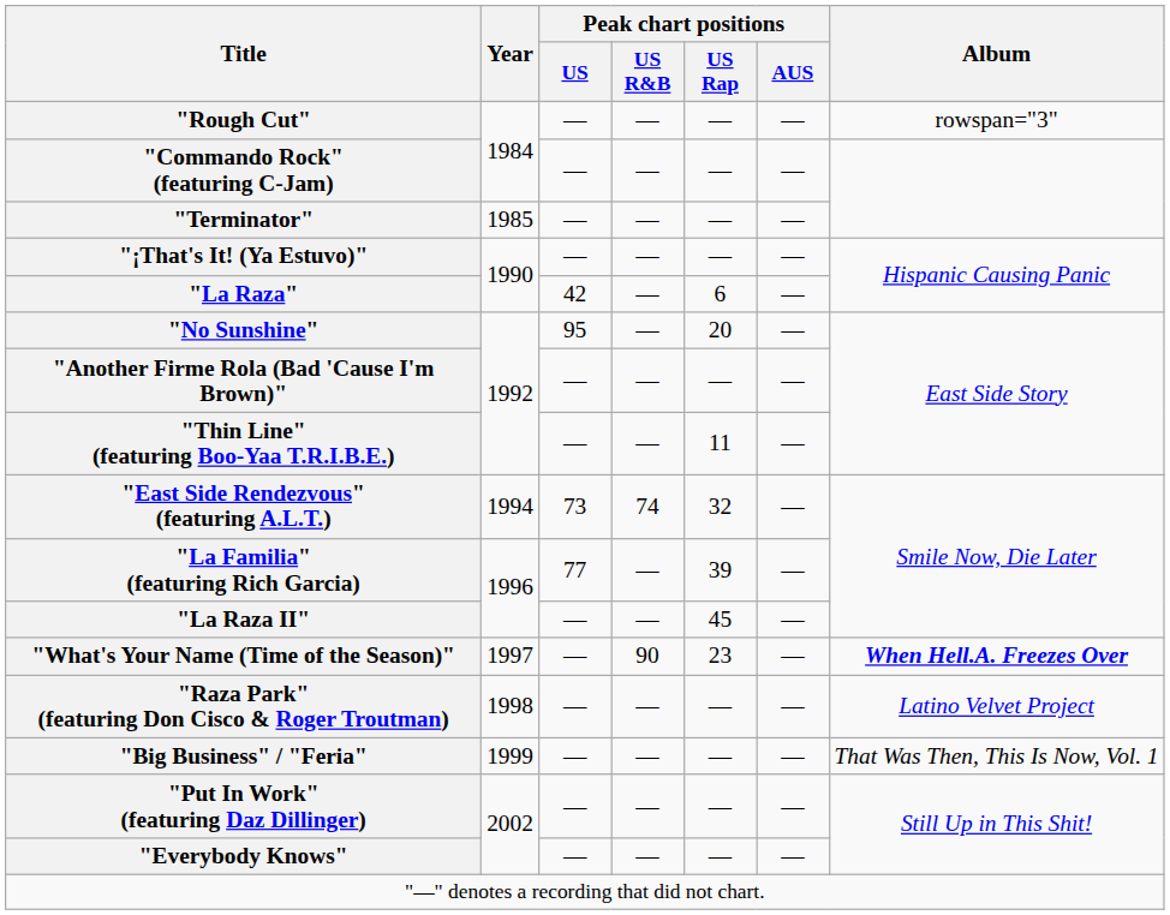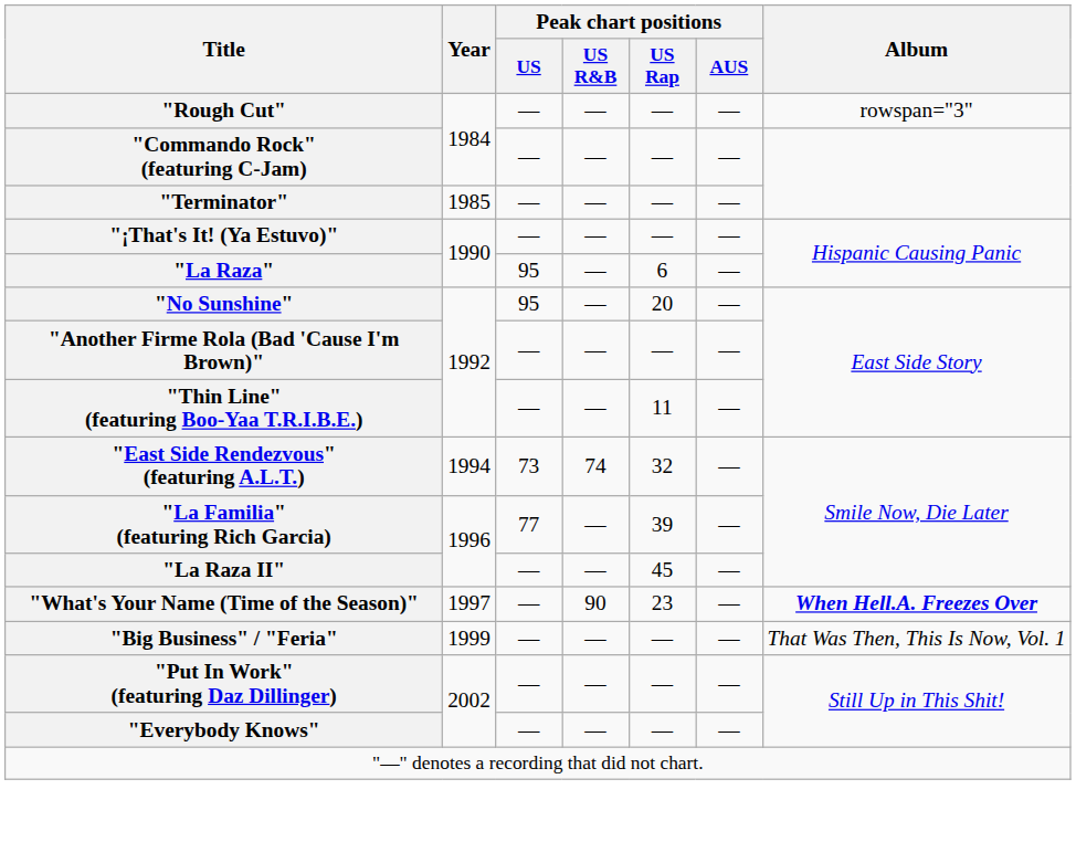"La Raza" | Peak chart positions / US: 42 -> 95
- row: "Raza Park" (featuring Don Cisco & Roger Troutman) | 1998 | — | — | — | — | Latino Velvet Project
